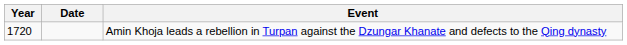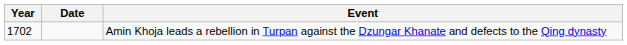row 2 | Year: 1720 -> 1702
